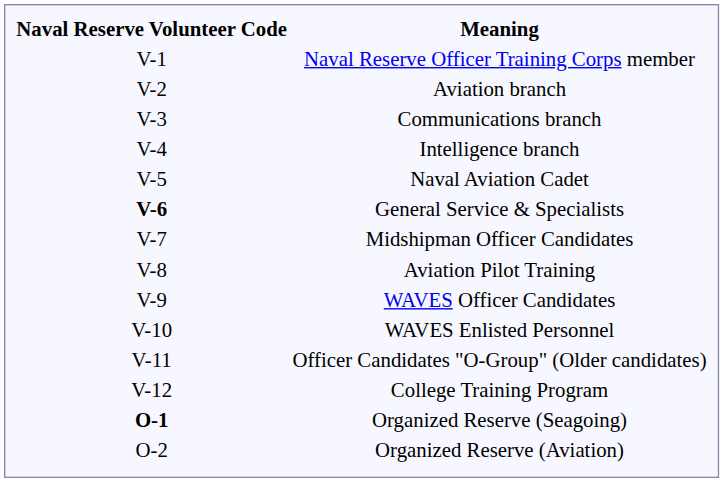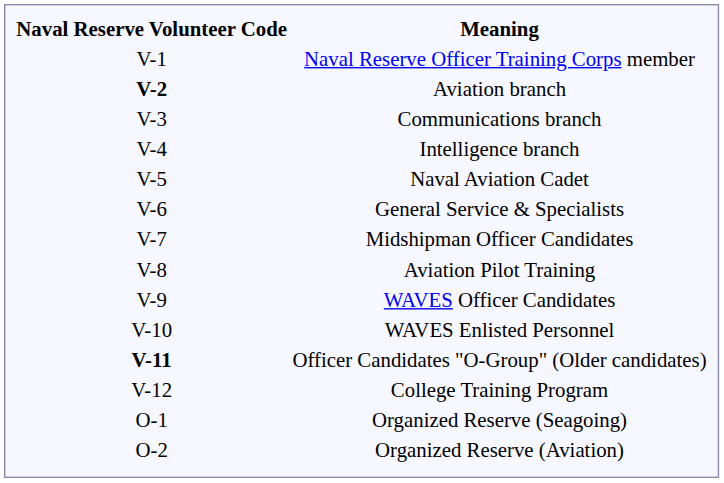Aviation branch | Naval Reserve Volunteer Code: normal -> bold
General Service & Specialists | Naval Reserve Volunteer Code: bold -> normal
Officer Candidates "O-Group" (Older candidates) | Naval Reserve Volunteer Code: normal -> bold
Organized Reserve (Seagoing) | Naval Reserve Volunteer Code: bold -> normal
